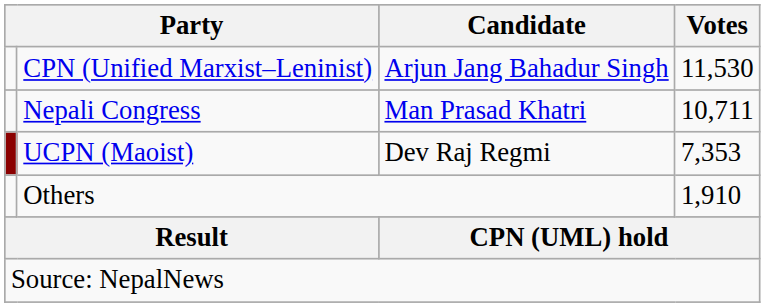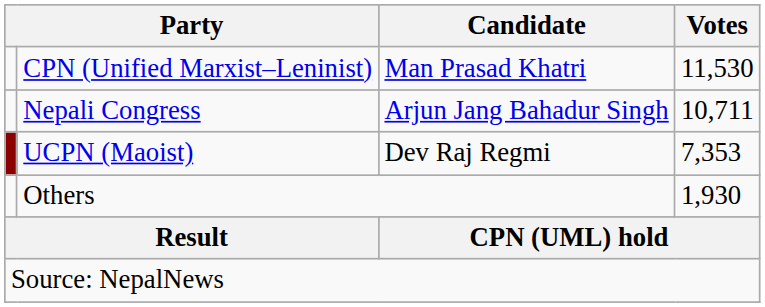CPN (Unified Marxist–Leninist) | Candidate: Arjun Jang Bahadur Singh -> Man Prasad Khatri
Nepali Congress | Candidate: Man Prasad Khatri -> Arjun Jang Bahadur Singh
Others | Votes: 1,910 -> 1,930
